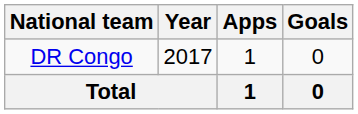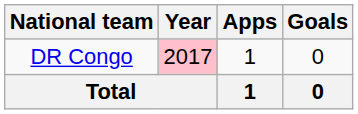DR Congo | Year: no background -> pink background
